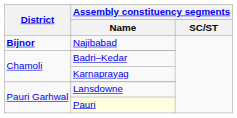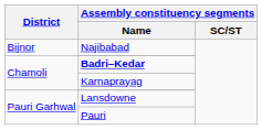Najibabad | District: bold -> normal
Badri–Kedar | Assembly constituency segments / Name: normal -> bold
Pauri | Assembly constituency segments / Name: lightyellow background -> no background
